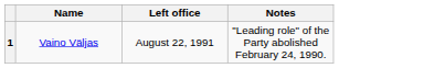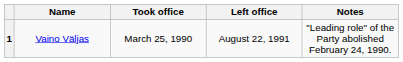+ column: Took office | March 25, 1990
